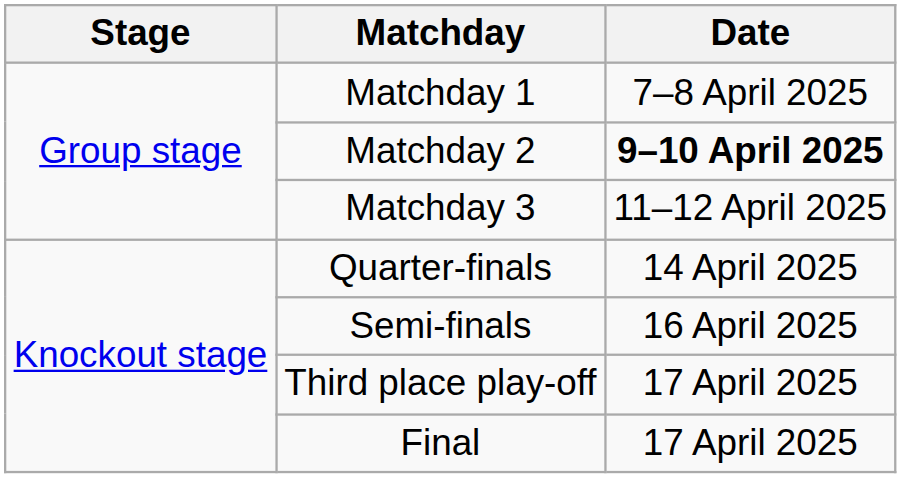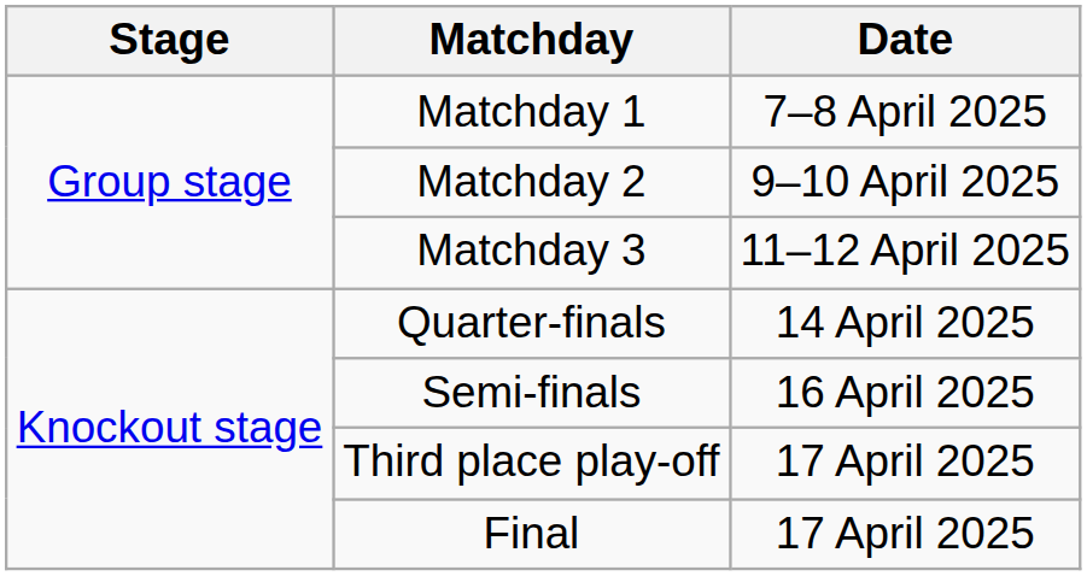Matchday 2 | Date: bold -> normal
